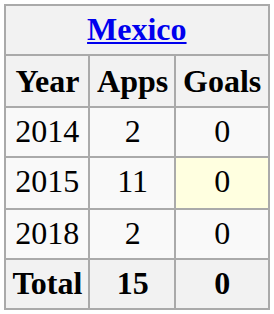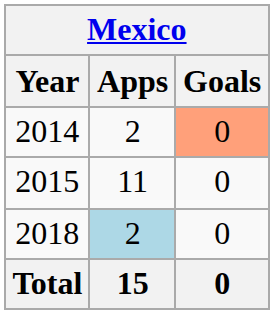2014 | Goals: no background -> lightsalmon background
2015 | Goals: lightyellow background -> no background
2018 | Apps: no background -> lightblue background
